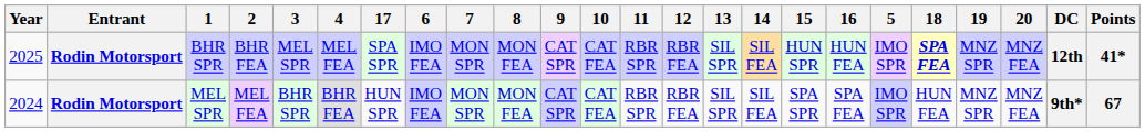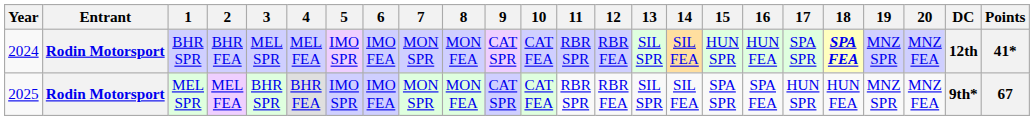columns swapped: 5 <-> 17
row 2 | Year: 2025 -> 2024
row 3 | Year: 2024 -> 2025
